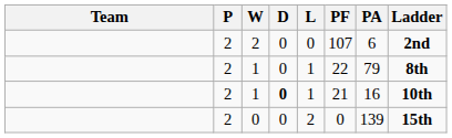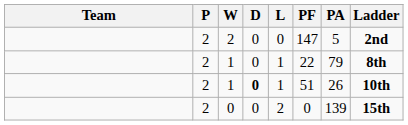row 2 | PF: 107 -> 147
row 2 | PA: 6 -> 5
row 4 | PF: 21 -> 51
row 4 | PA: 16 -> 26
